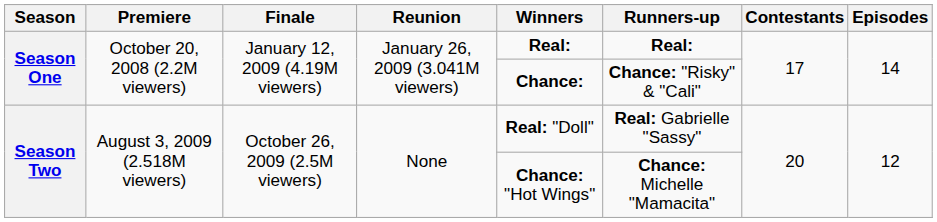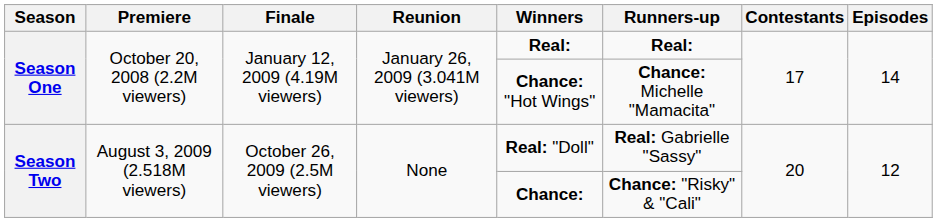row 3 | Winners: Chance: -> Chance: "Hot Wings"
row 3 | Runners-up: Chance: "Risky" & "Cali" -> Chance: Michelle "Mamacita"
row 5 | Winners: Chance: "Hot Wings" -> Chance:
row 5 | Runners-up: Chance: Michelle "Mamacita" -> Chance: "Risky" & "Cali"
